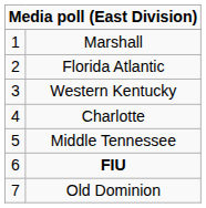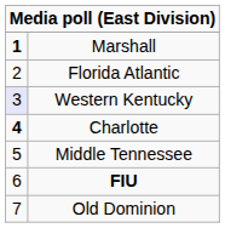Marshall | column 1: normal -> bold
Western Kentucky | column 1: no background -> lavender background
Charlotte | column 1: normal -> bold
